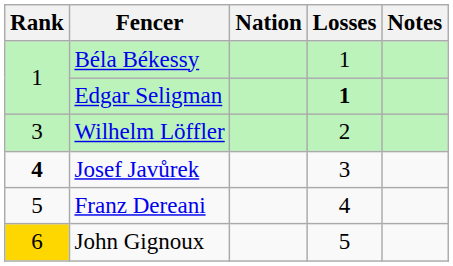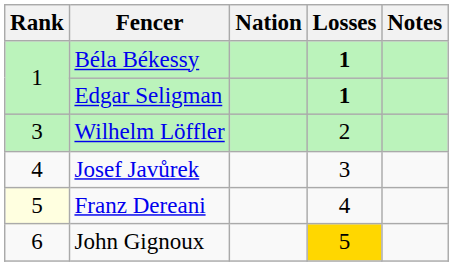Béla Békessy | Losses: normal -> bold
Josef Javůrek | Rank: bold -> normal
Franz Dereani | Rank: no background -> lightyellow background
John Gignoux | Rank: gold background -> no background
John Gignoux | Losses: no background -> gold background
